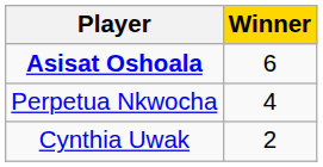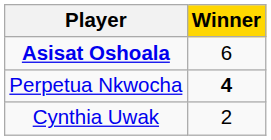Perpetua Nkwocha | Winner: normal -> bold
